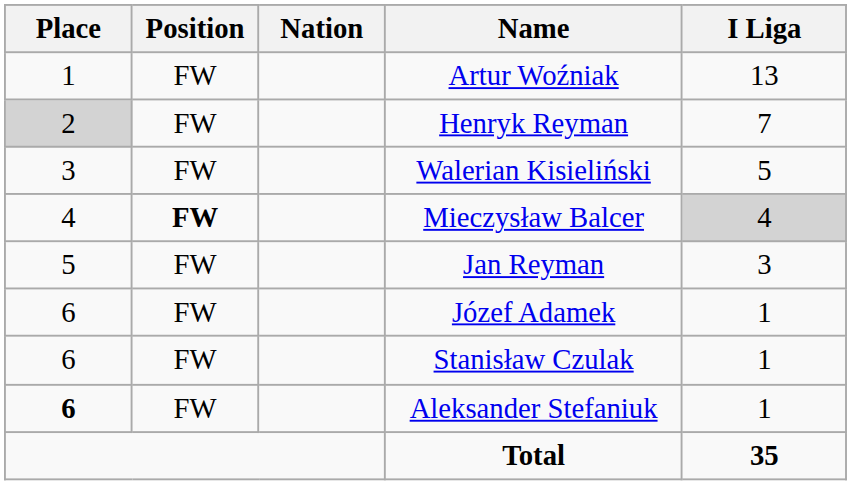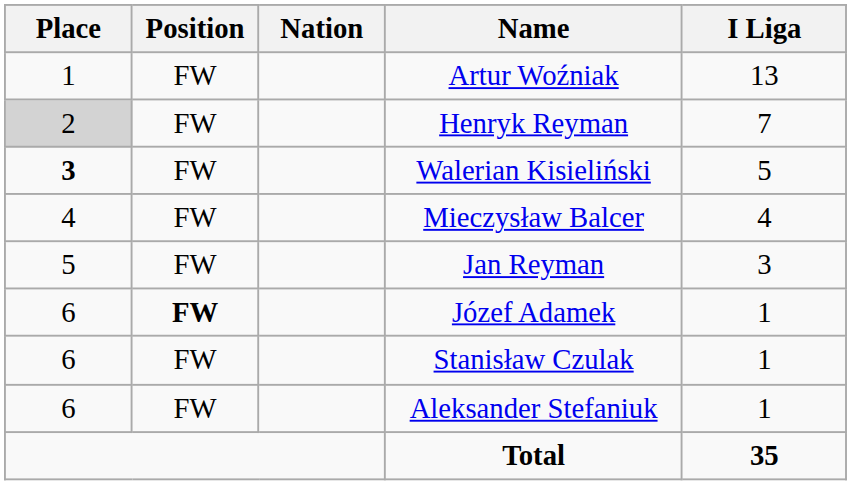Walerian Kisieliński | Place: normal -> bold
Mieczysław Balcer | Position: bold -> normal
Mieczysław Balcer | I Liga: lightgrey background -> no background
Józef Adamek | Position: normal -> bold
Aleksander Stefaniuk | Place: bold -> normal
